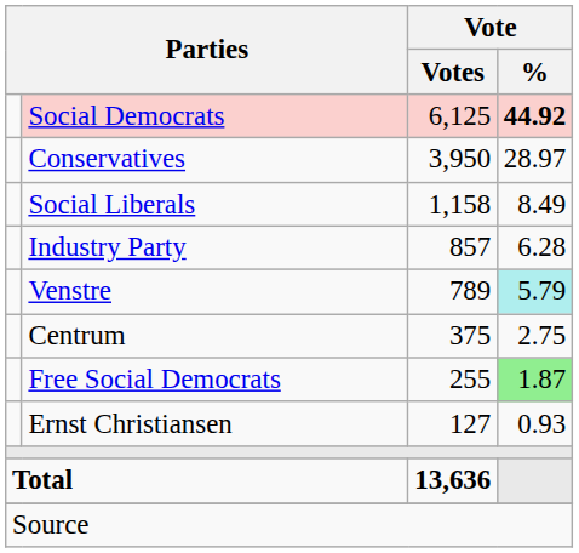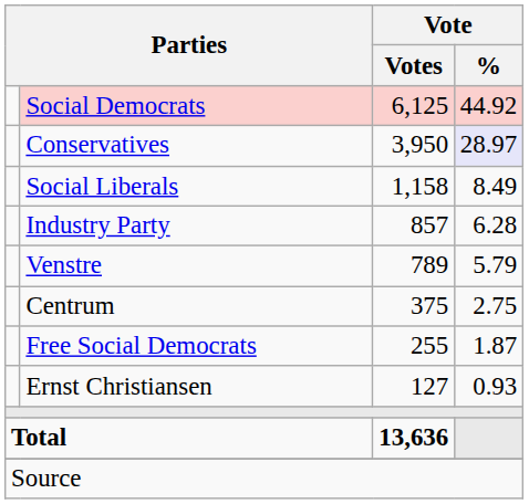Social Democrats | Vote / %: bold -> normal
Conservatives | Vote / %: no background -> lavender background
Venstre | Vote / %: paleturquoise background -> no background
Free Social Democrats | Vote / %: lightgreen background -> no background
